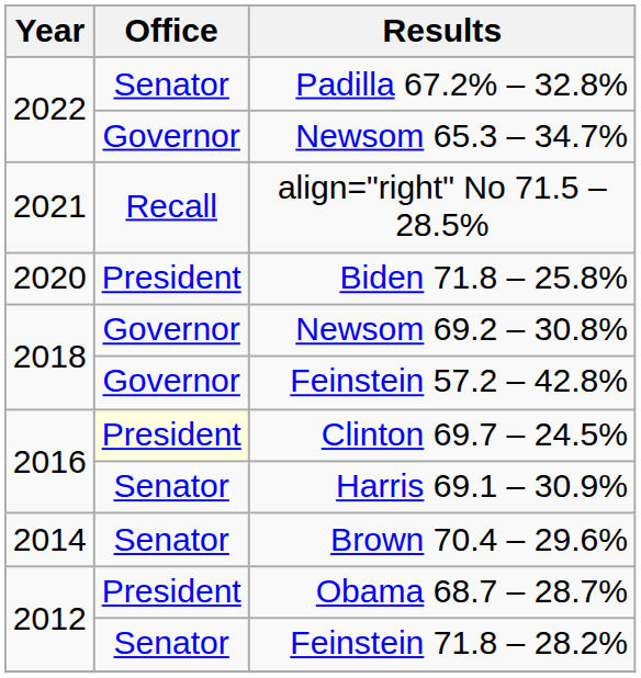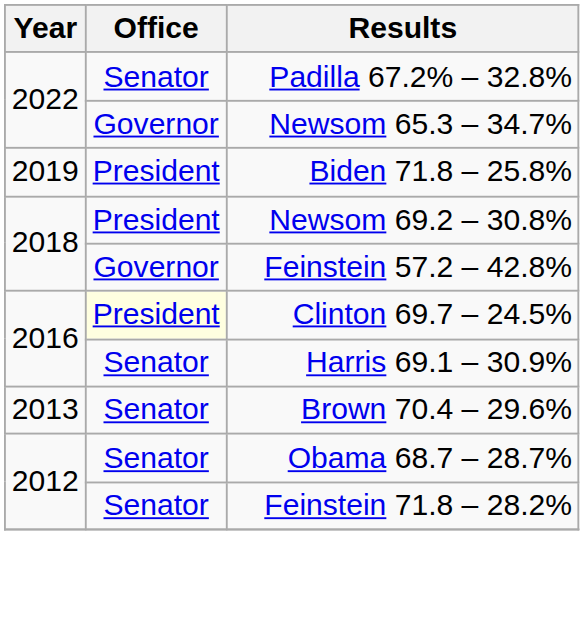- row: 2021 | Recall | align="right" No 71.5 – 28.5%
Biden 71.8 – 25.8% | Year: 2020 -> 2019
Newsom 69.2 – 30.8% | Office: Governor -> President
Brown 70.4 – 29.6% | Year: 2014 -> 2013
Obama 68.7 – 28.7% | Office: President -> Senator
